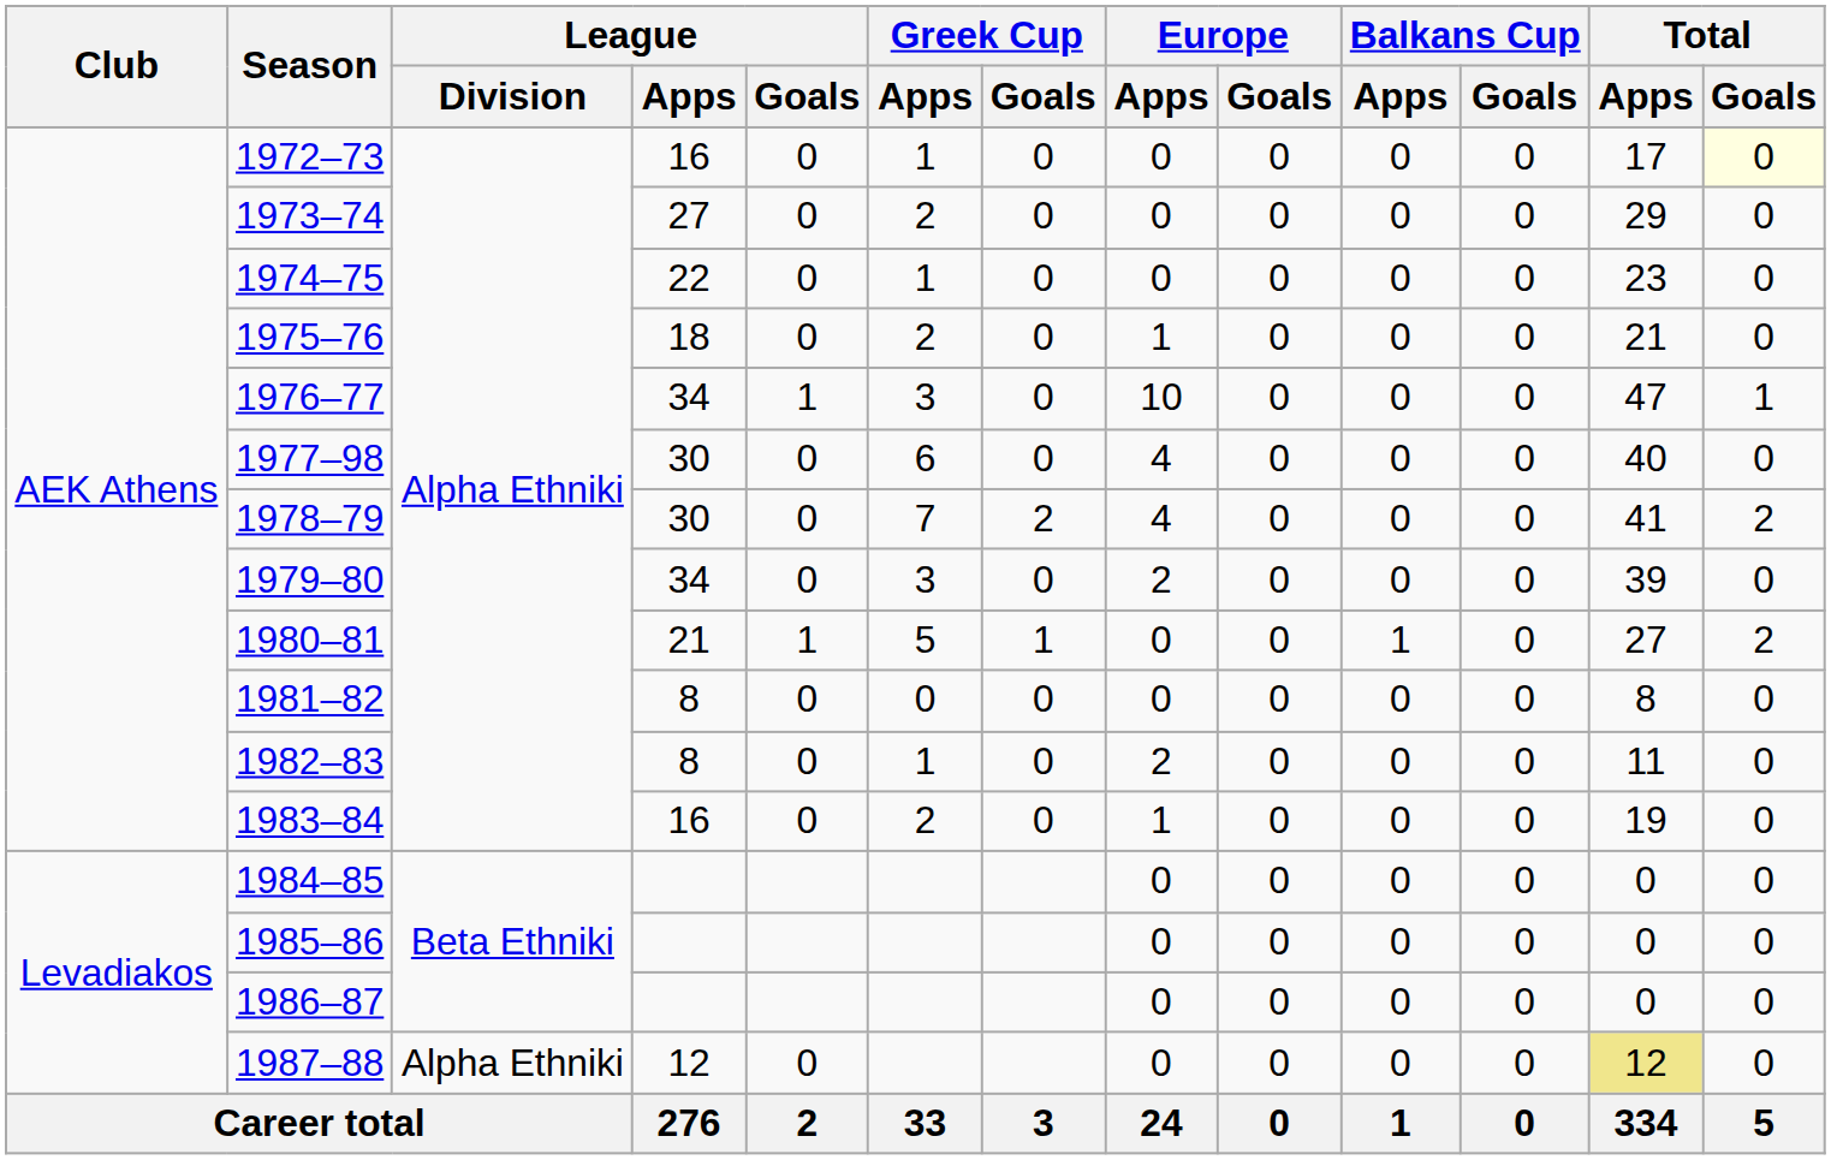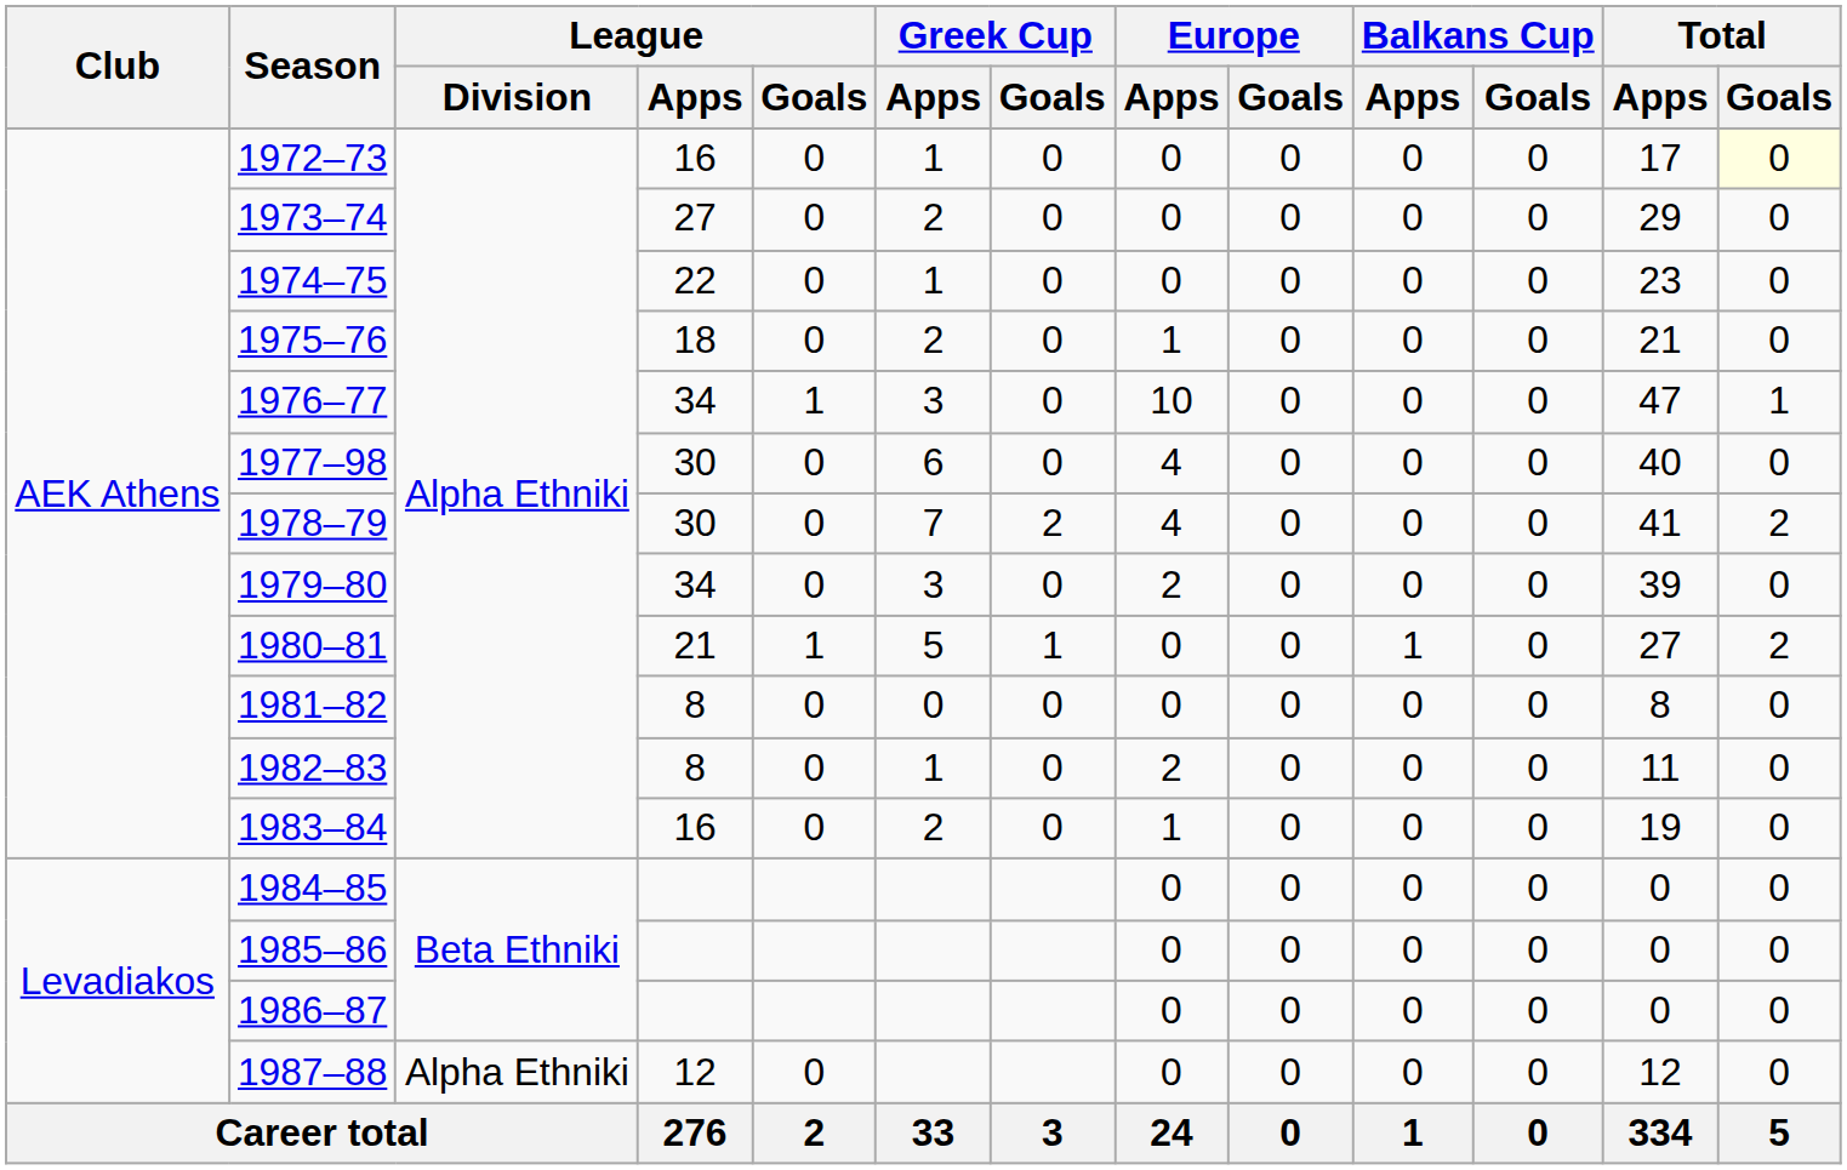1987–88 | Total / Apps: khaki background -> no background
